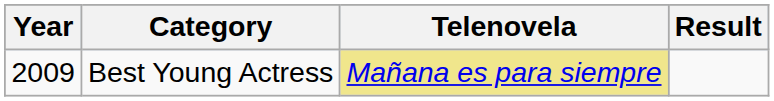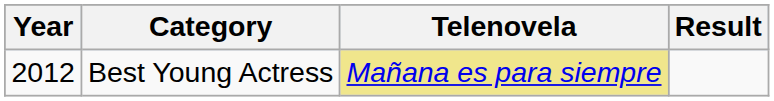Best Young Actress | Year: 2009 -> 2012
